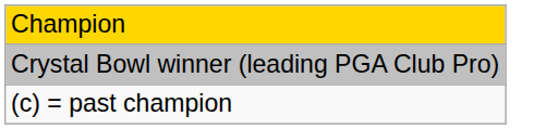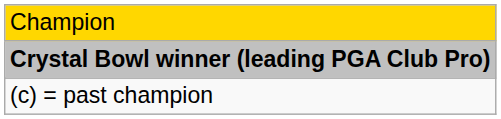row 2 | column 1: normal -> bold
